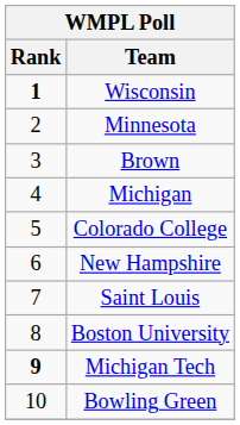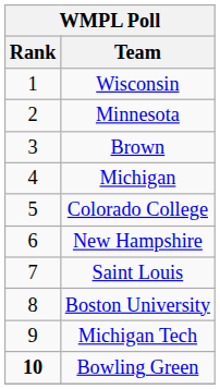Wisconsin | Rank: bold -> normal
Michigan Tech | Rank: bold -> normal
Bowling Green | Rank: normal -> bold
